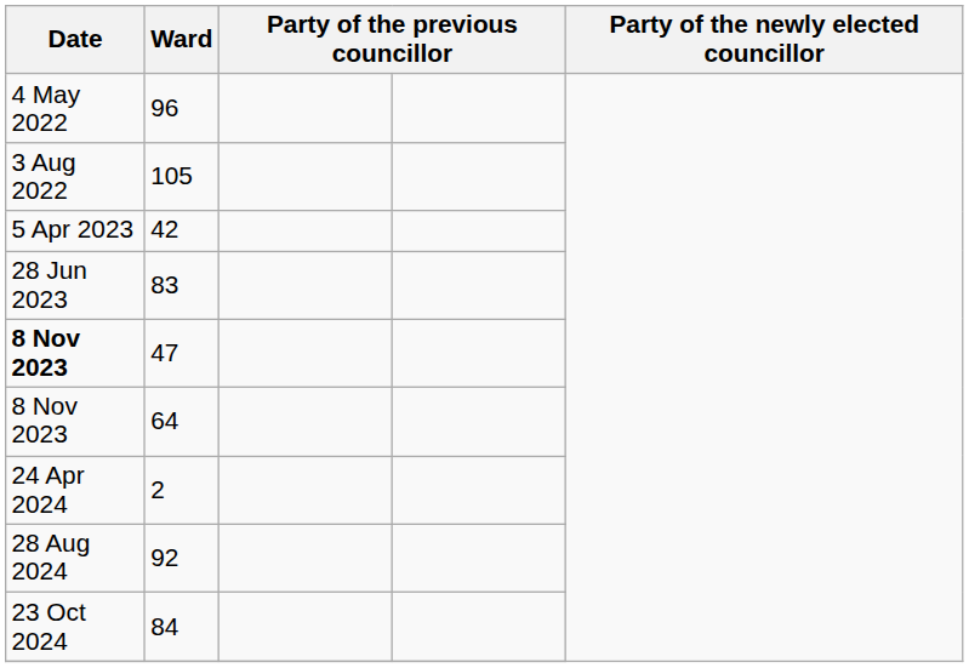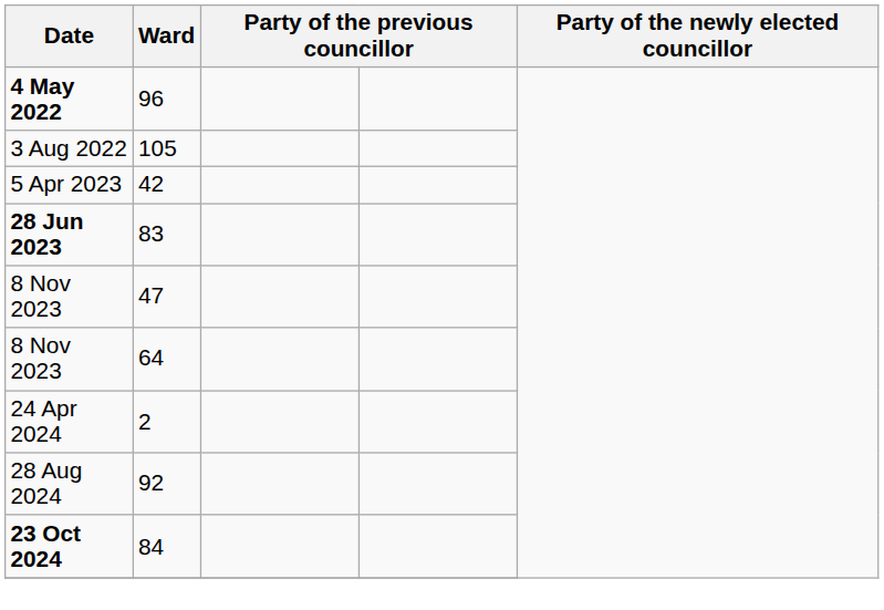96 | Date: normal -> bold
83 | Date: normal -> bold
47 | Date: bold -> normal
84 | Date: normal -> bold
